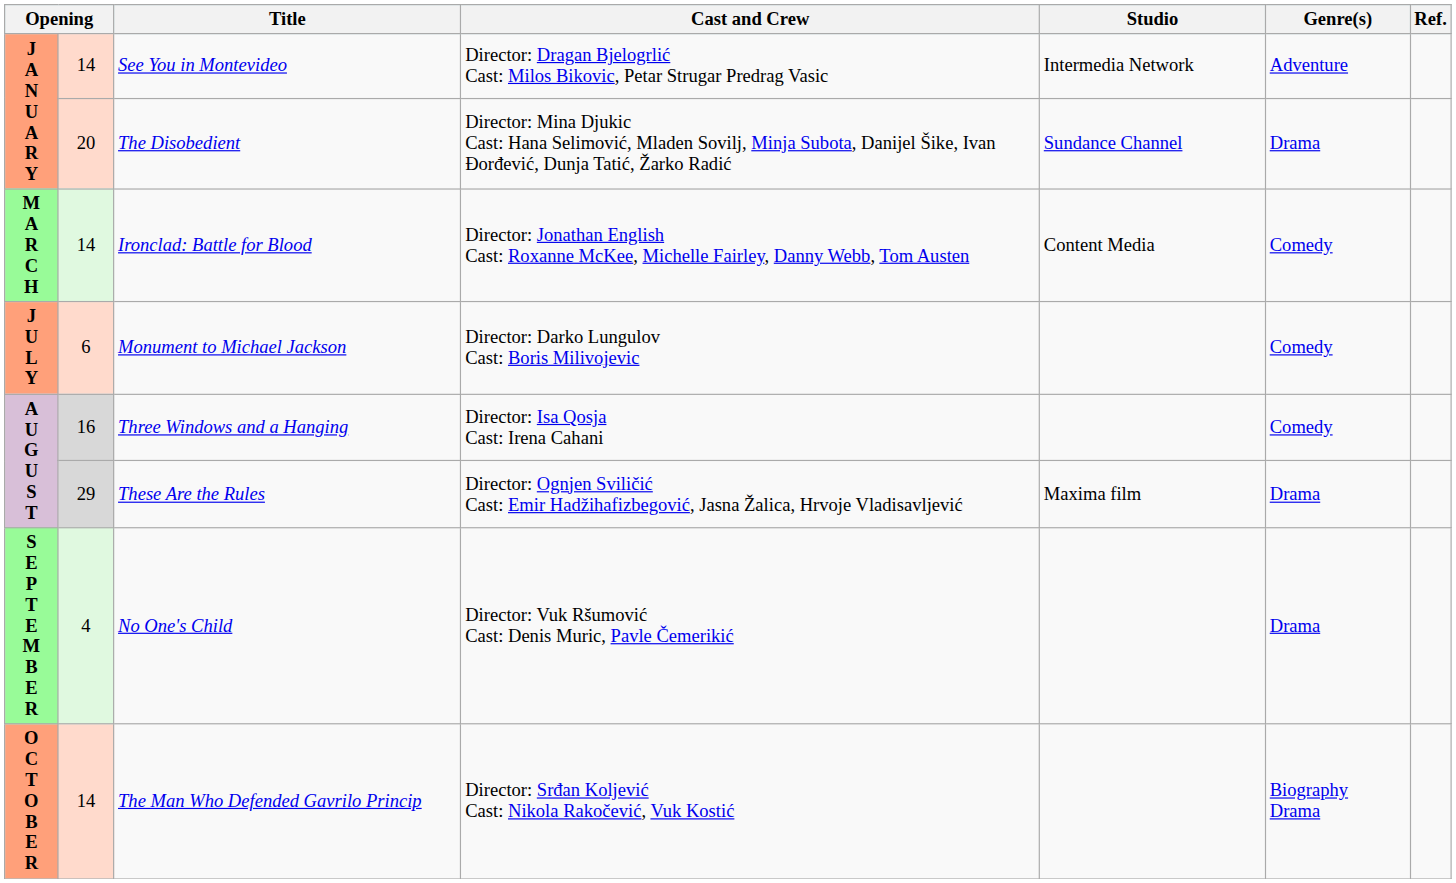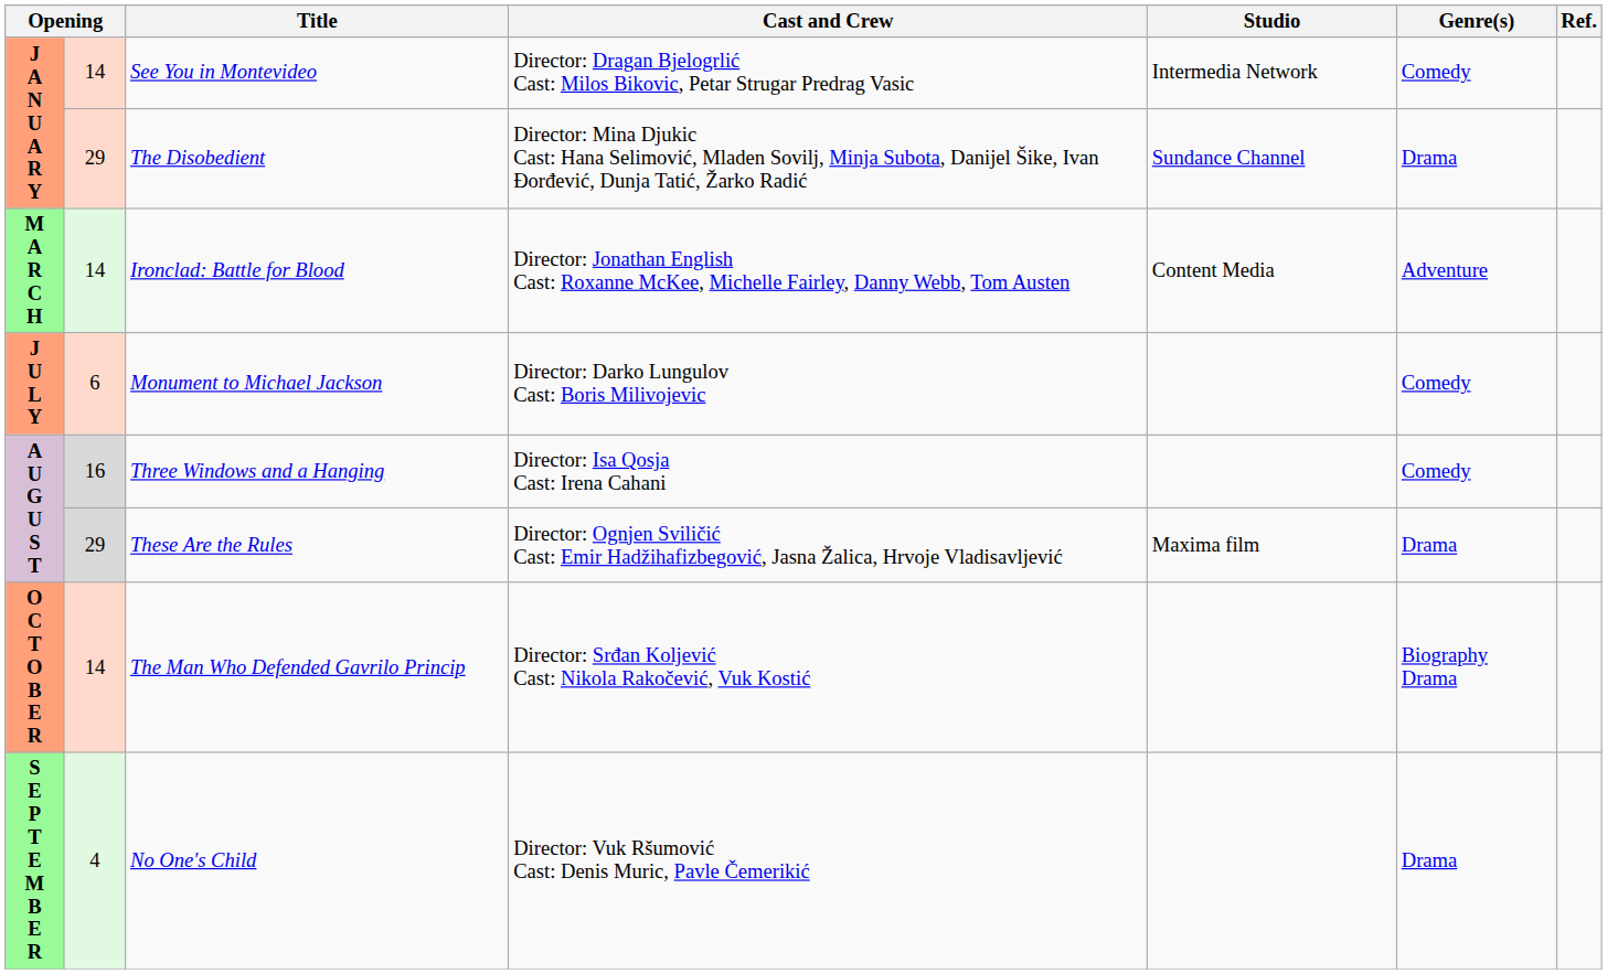See You in Montevideo | Genre(s): Adventure -> Comedy
The Disobedient | column 2: 20 -> 29
Ironclad: Battle for Blood | Genre(s): Comedy -> Adventure
rows swapped: No One's Child <-> The Man Who Defended Gavrilo Princip
